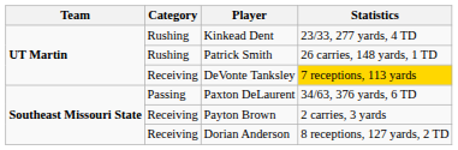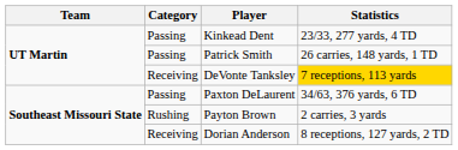Kinkead Dent | Category: Rushing -> Passing
Patrick Smith | Category: Rushing -> Passing
Payton Brown | Category: Receiving -> Rushing
